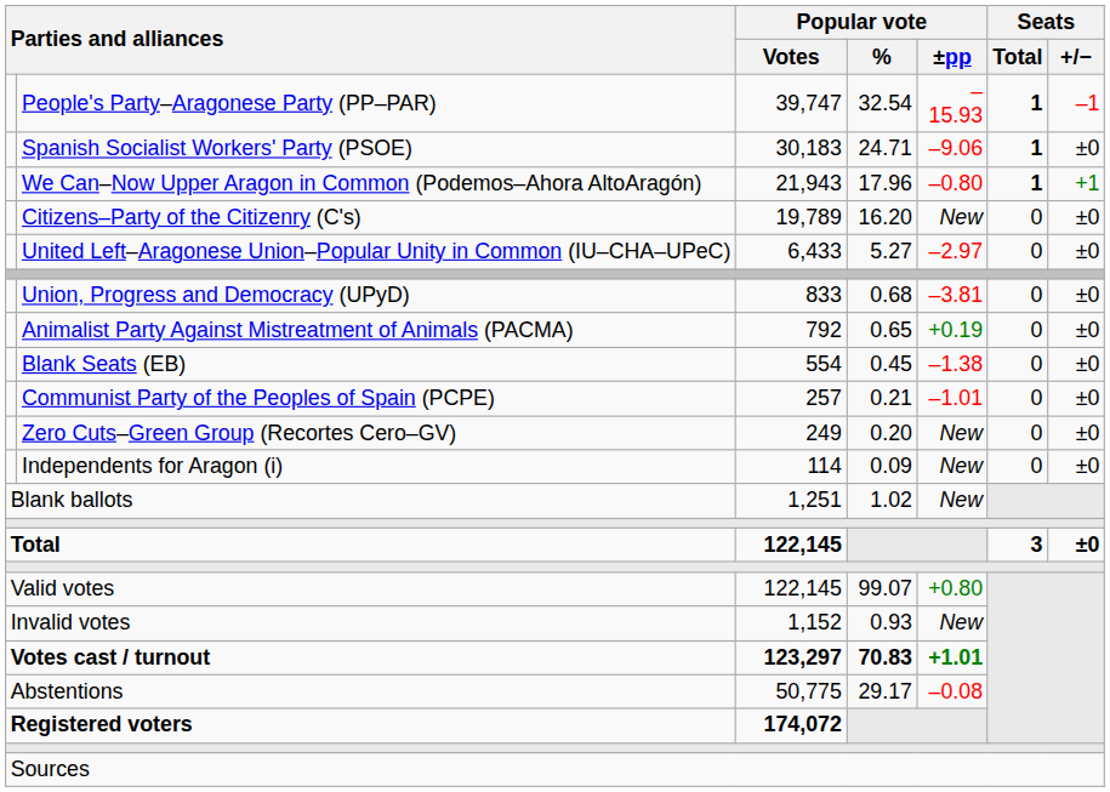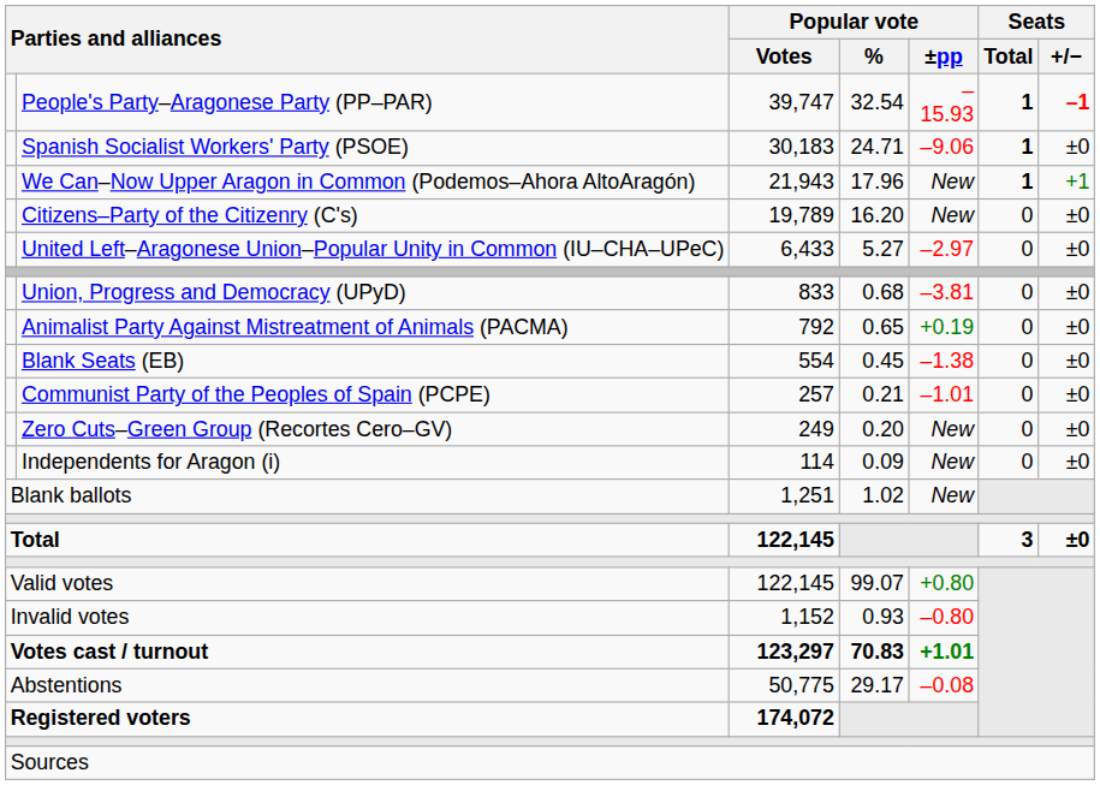People's Party–Aragonese Party (PP–PAR) | Seats / +/−: normal -> bold
We Can–Now Upper Aragon in Common (Podemos–Ahora AltoAragón) | Popular vote / ±pp: –0.80 -> New
Invalid votes | Popular vote / ±pp: New -> –0.80
